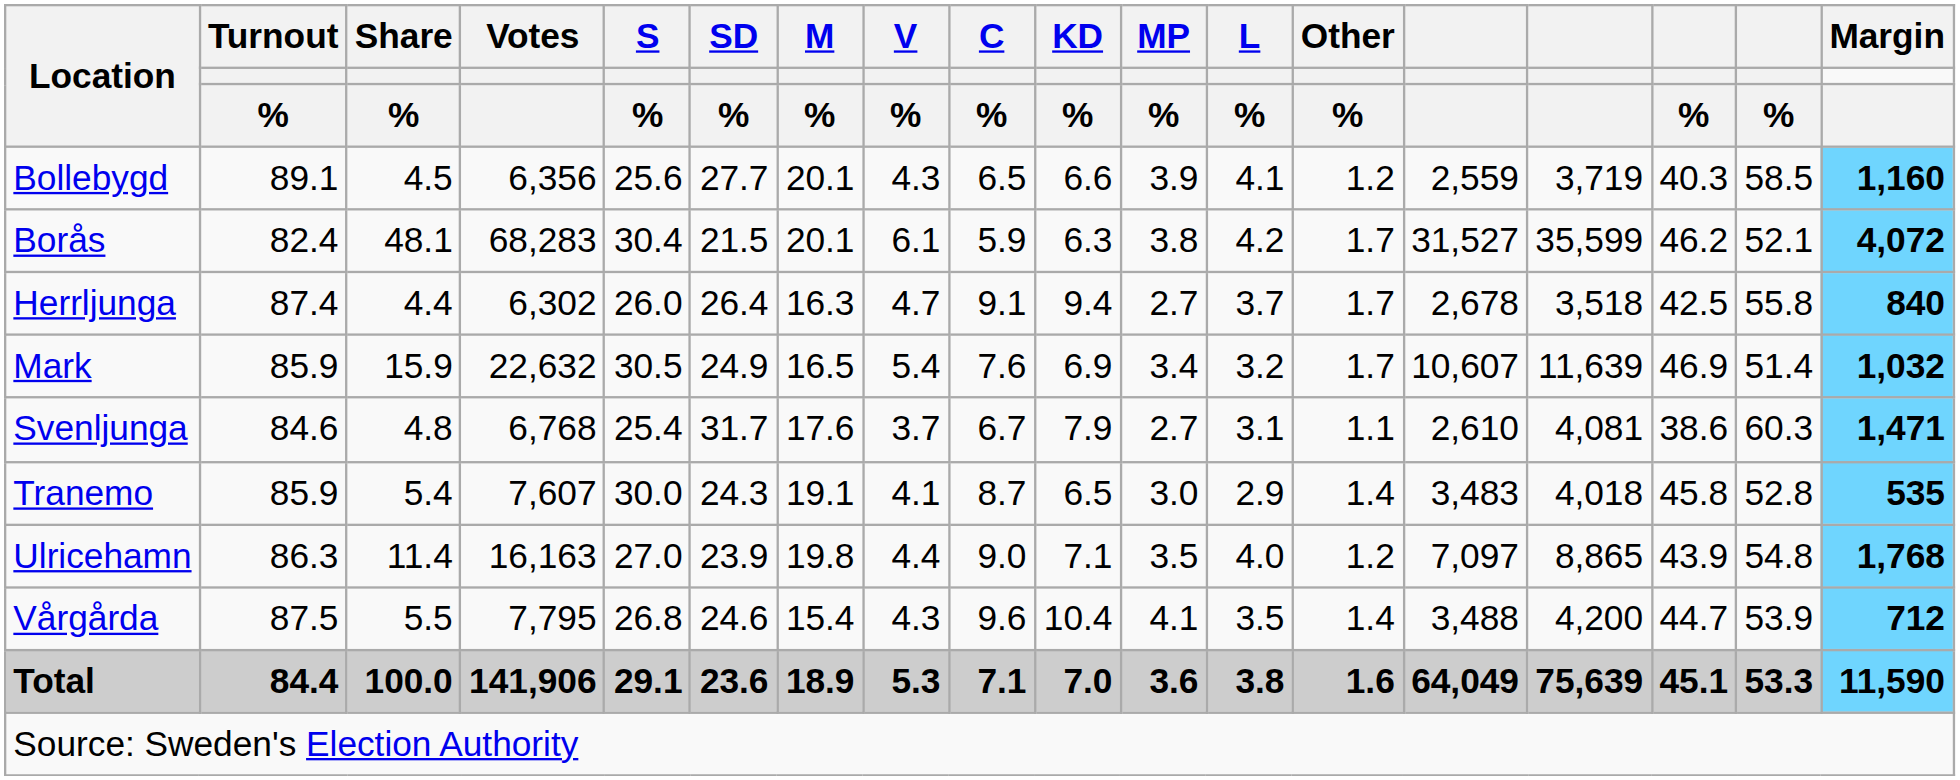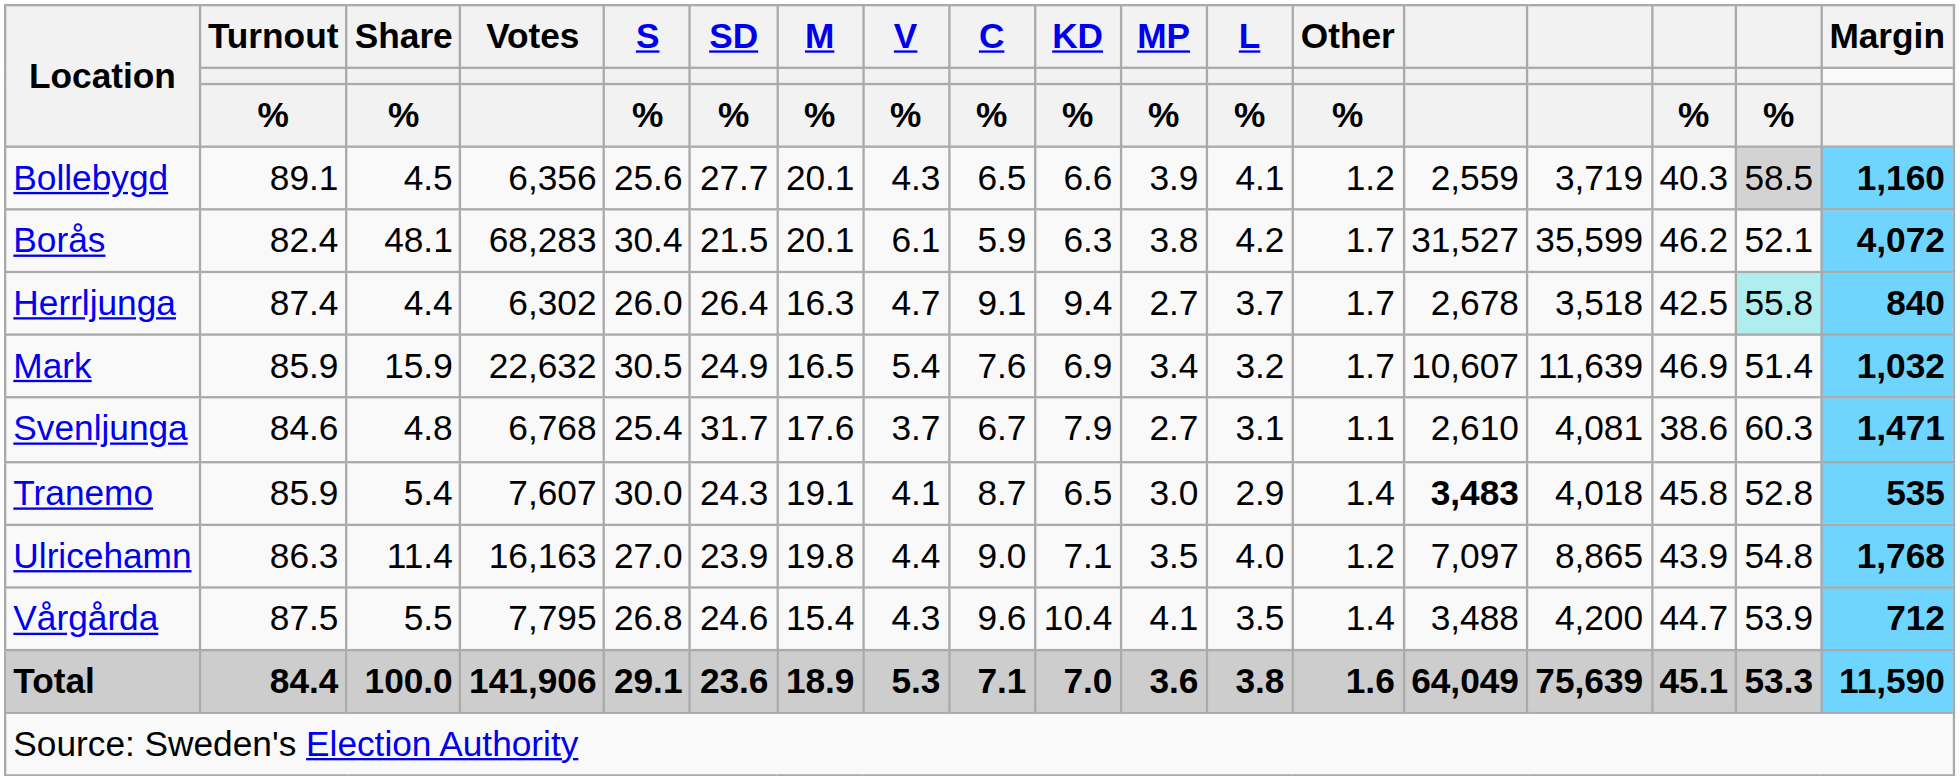Bollebygd | column 17: no background -> lightgrey background
Herrljunga | column 17: no background -> paleturquoise background
Tranemo | column 14: normal -> bold
